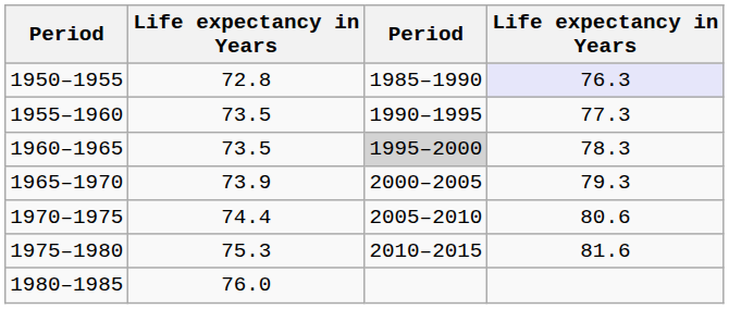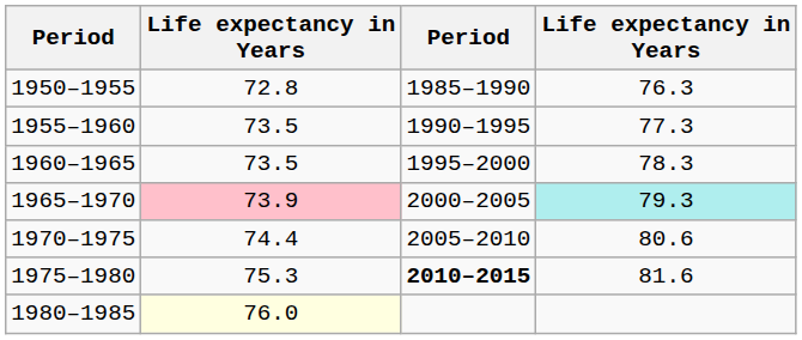1950–1955 | column 4: lavender background -> no background
1960–1965 | column 3: lightgrey background -> no background
1965–1970 | column 2: no background -> pink background
1965–1970 | column 4: no background -> paleturquoise background
1975–1980 | column 3: normal -> bold
1980–1985 | column 2: no background -> lightyellow background
